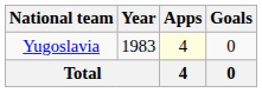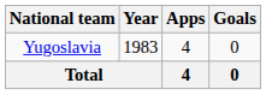Yugoslavia | Apps: lightyellow background -> no background
